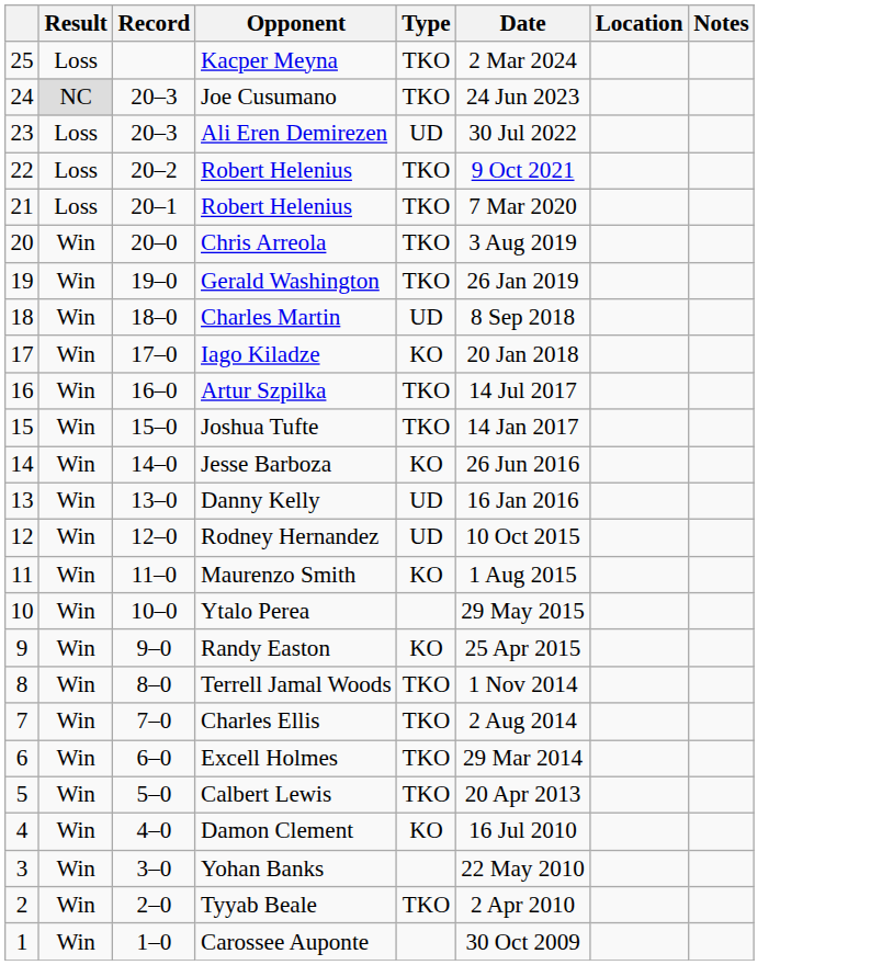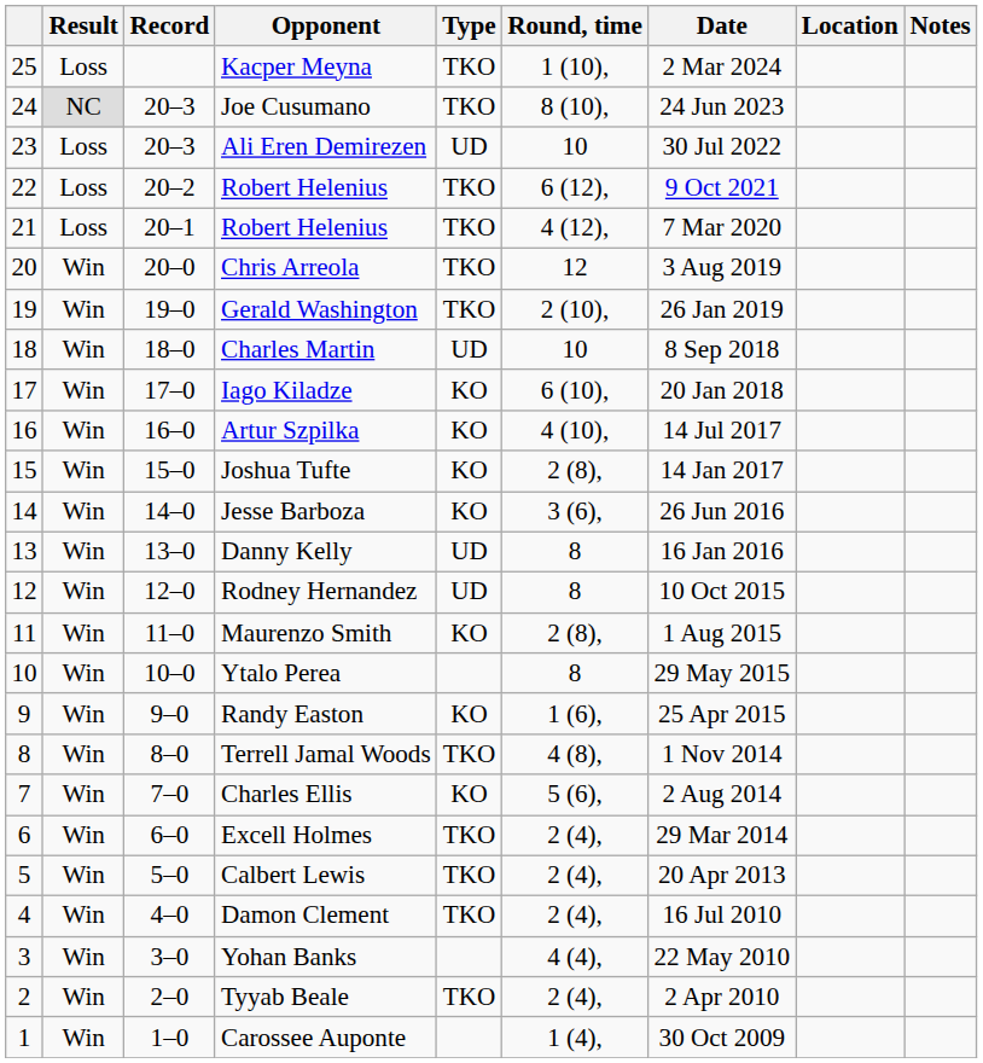+ column: Round, time | 1 (10), | 8 (10), | 10 | 6 (12), | 4 (12), | 12 | 2 (10), | 10 | 6 (10), | 4 (10), | 2 (8), | 3 (6), | 8 | 8 | 2 (8), | 8 | 1 (6), | 4 (8), | 5 (6), | 2 (4), | 2 (4), | 2 (4), | 4 (4), | 2 (4), | 1 (4),
Artur Szpilka | Type: TKO -> KO
Joshua Tufte | Type: TKO -> KO
Charles Ellis | Type: TKO -> KO
Damon Clement | Type: KO -> TKO
